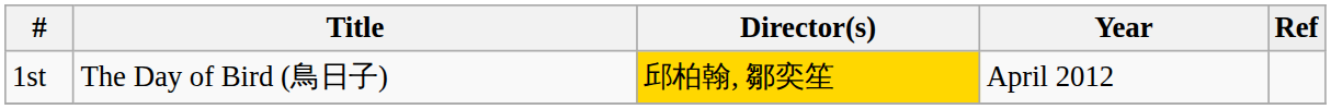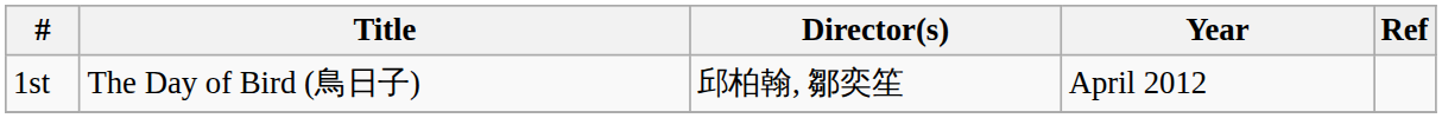1st | column 3: gold background -> no background
